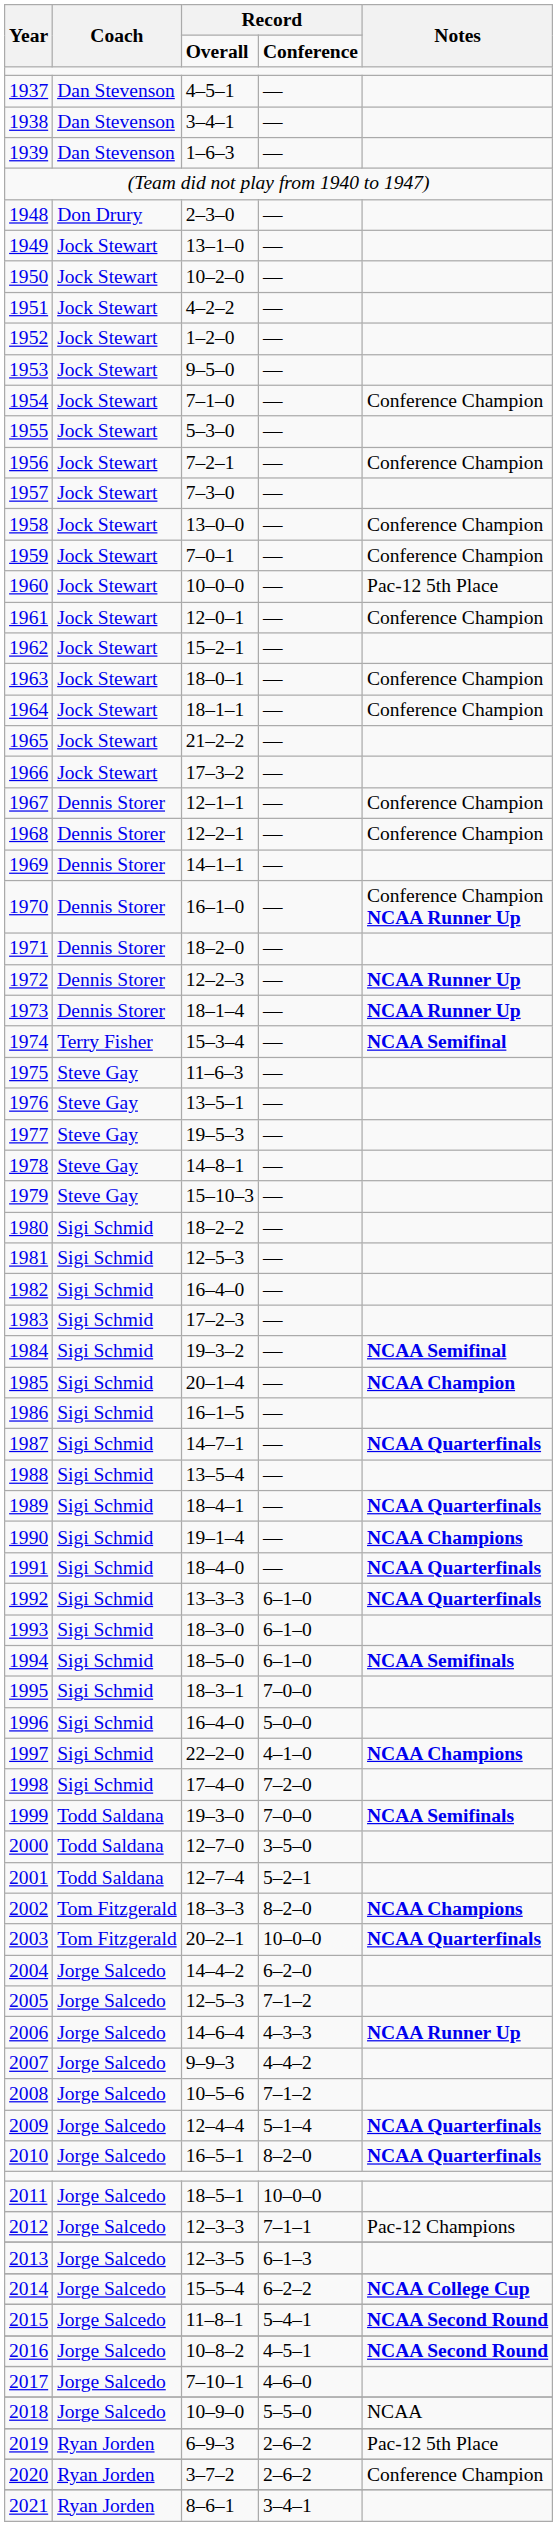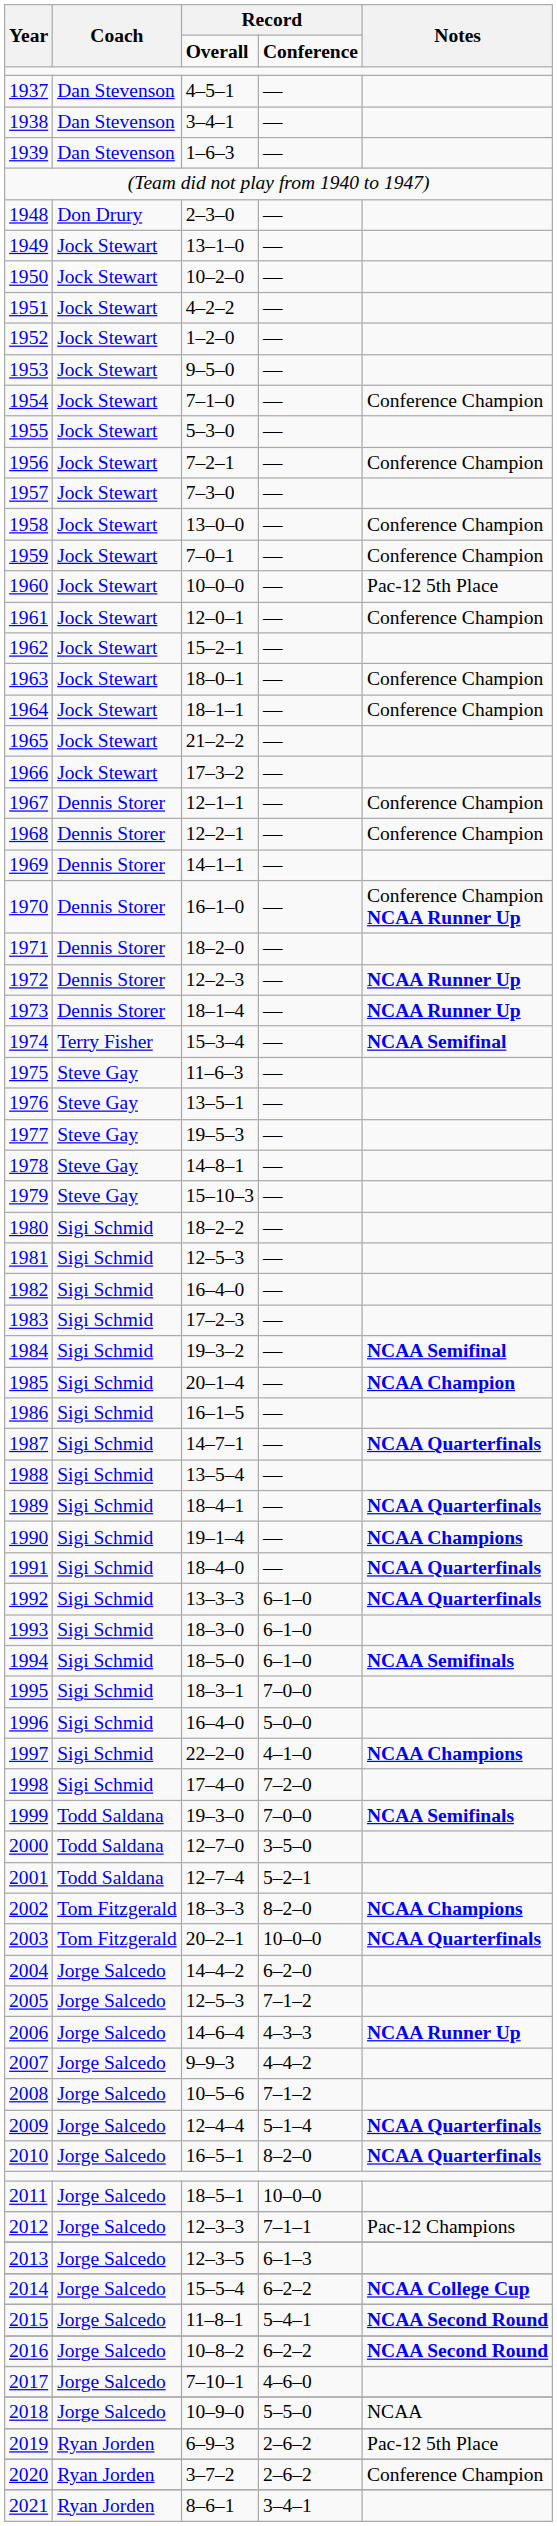2016 | column 4: 4–5–1 -> 6–2–2
